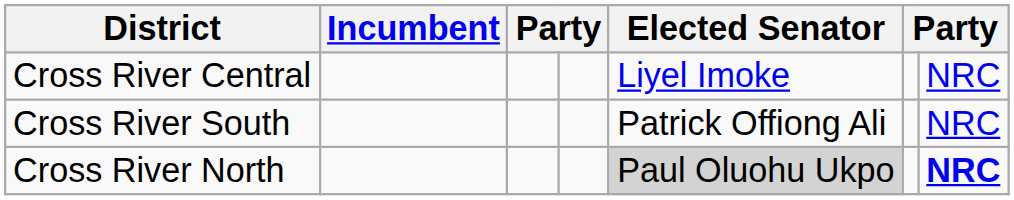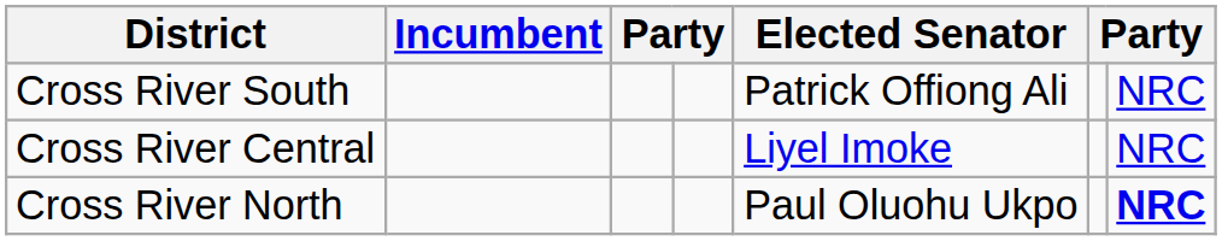rows swapped: Cross River South <-> Cross River Central
Cross River North | Elected Senator: lightgrey background -> no background
